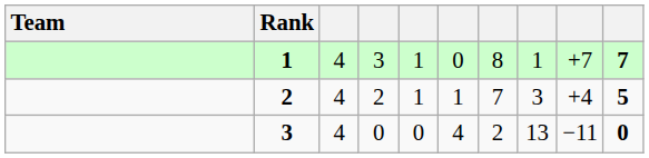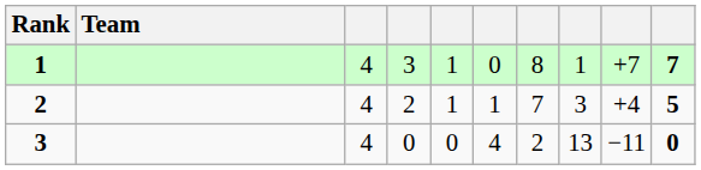columns swapped: Rank <-> Team
